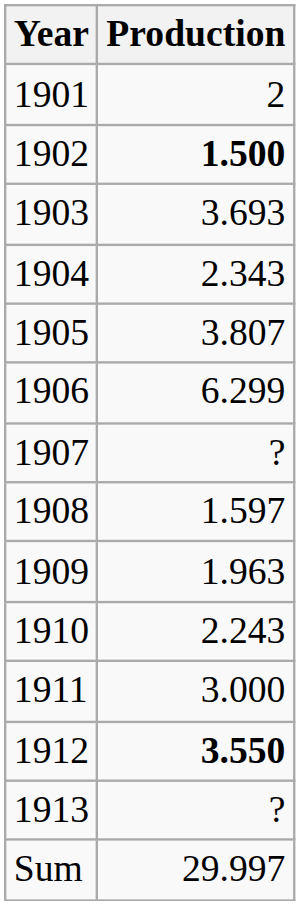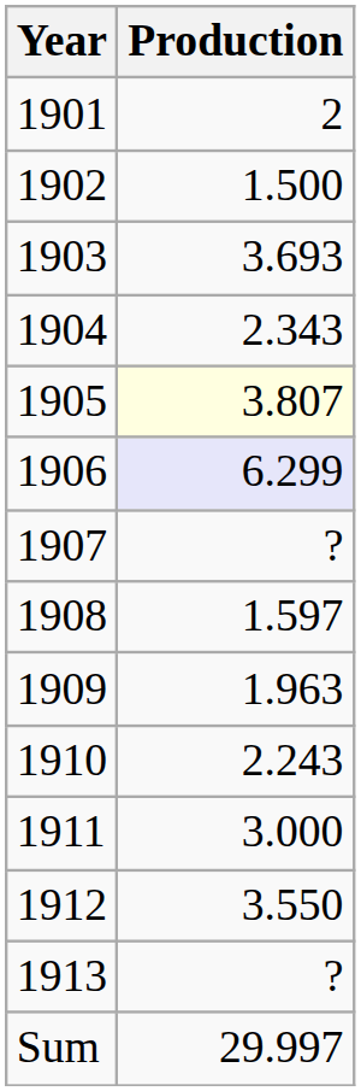1902 | Production: bold -> normal
1905 | Production: no background -> lightyellow background
1906 | Production: no background -> lavender background
1912 | Production: bold -> normal
